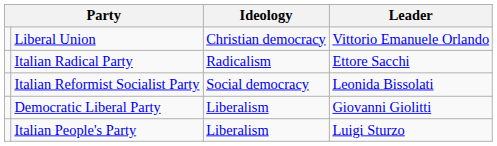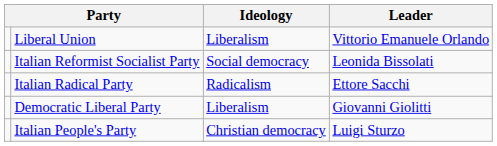Liberal Union | Ideology: Christian democracy -> Liberalism
rows swapped: Italian Radical Party <-> Italian Reformist Socialist Party
Italian People's Party | Ideology: Liberalism -> Christian democracy
